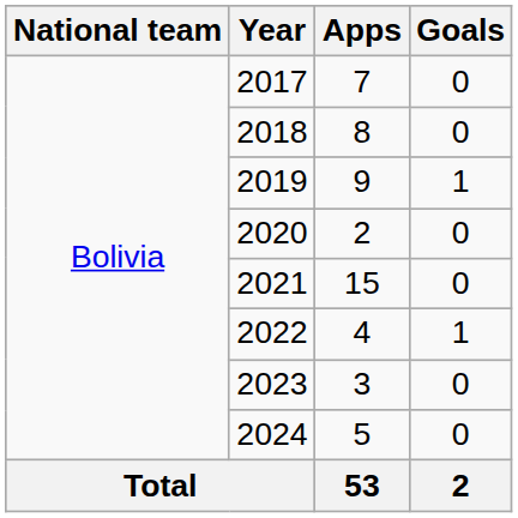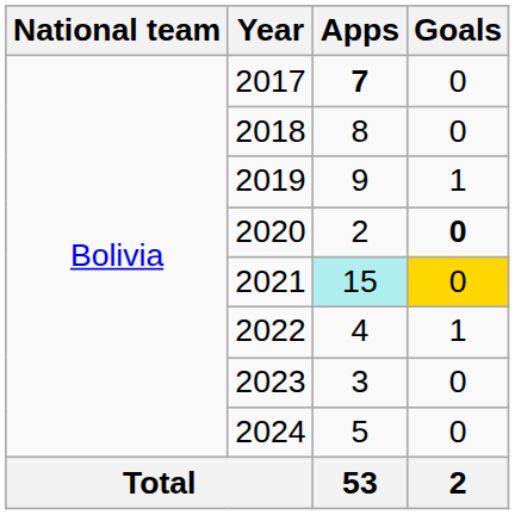2017 | Apps: normal -> bold
2020 | Goals: normal -> bold
2021 | Apps: no background -> paleturquoise background
2021 | Goals: no background -> gold background
